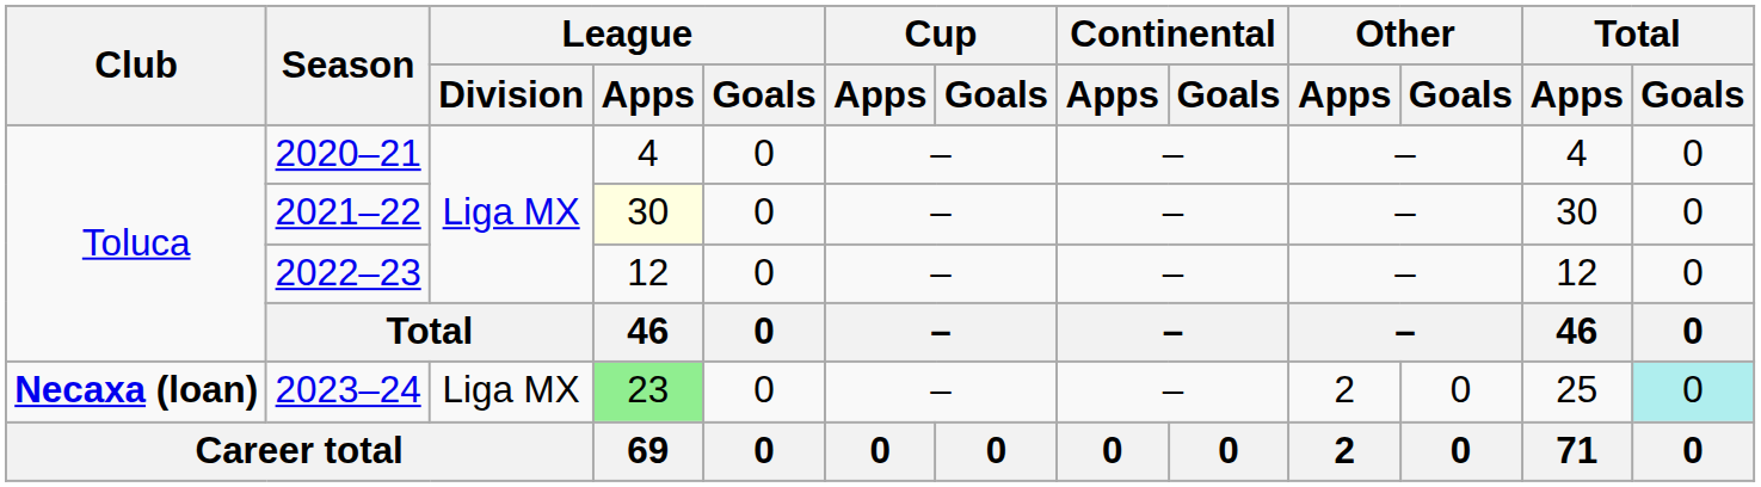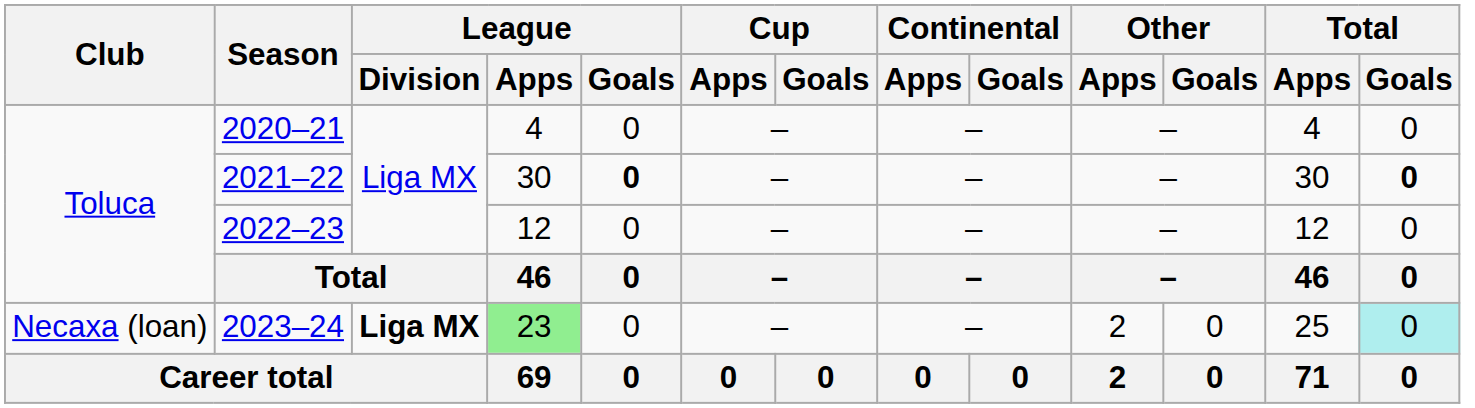2021–22 | League / Apps: lightyellow background -> no background
2021–22 | League / Goals: normal -> bold
2021–22 | Total / Goals: normal -> bold
2023–24 | Club: bold -> normal
2023–24 | League / Division: normal -> bold
